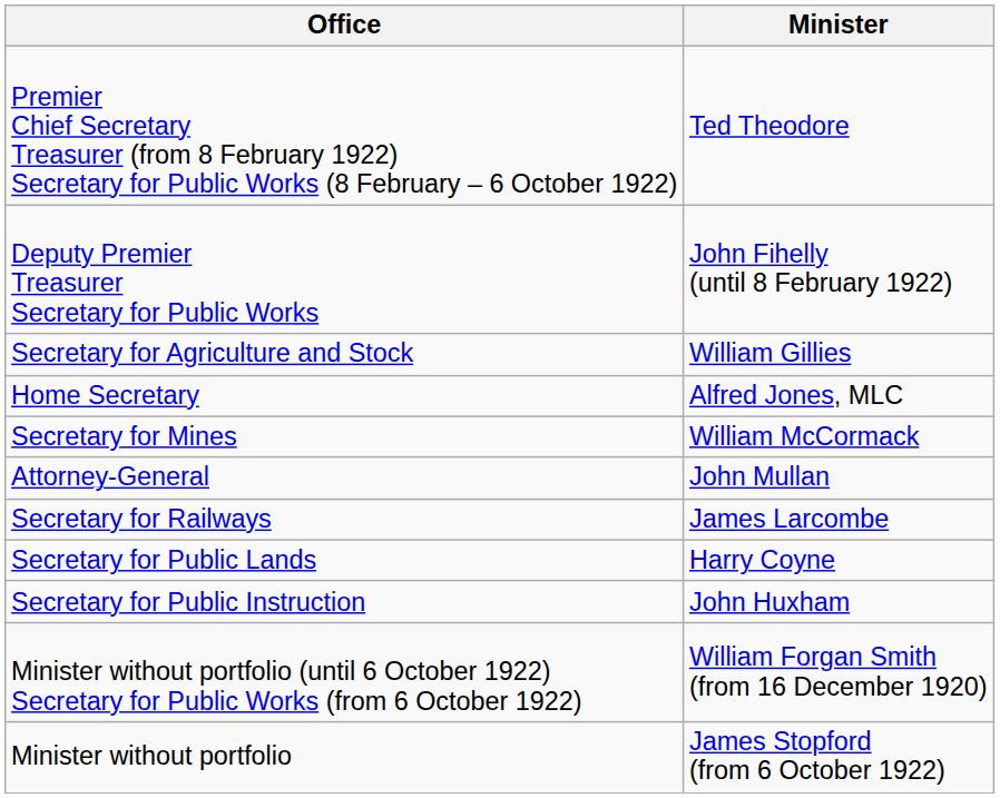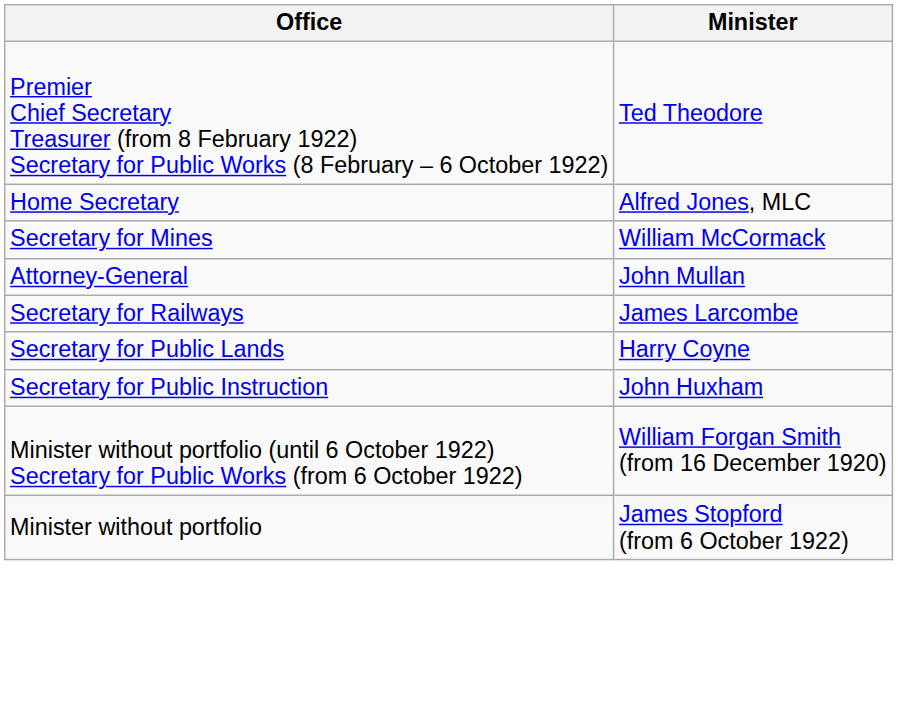- row: Deputy Premier Treasurer Secretary for Public Works | John Fihelly (until 8 February 1922)
- row: Secretary for Agriculture and Stock | William Gillies
